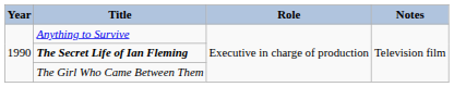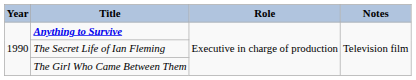Anything to Survive | Title: normal -> bold
The Secret Life of Ian Fleming | Title: bold -> normal
